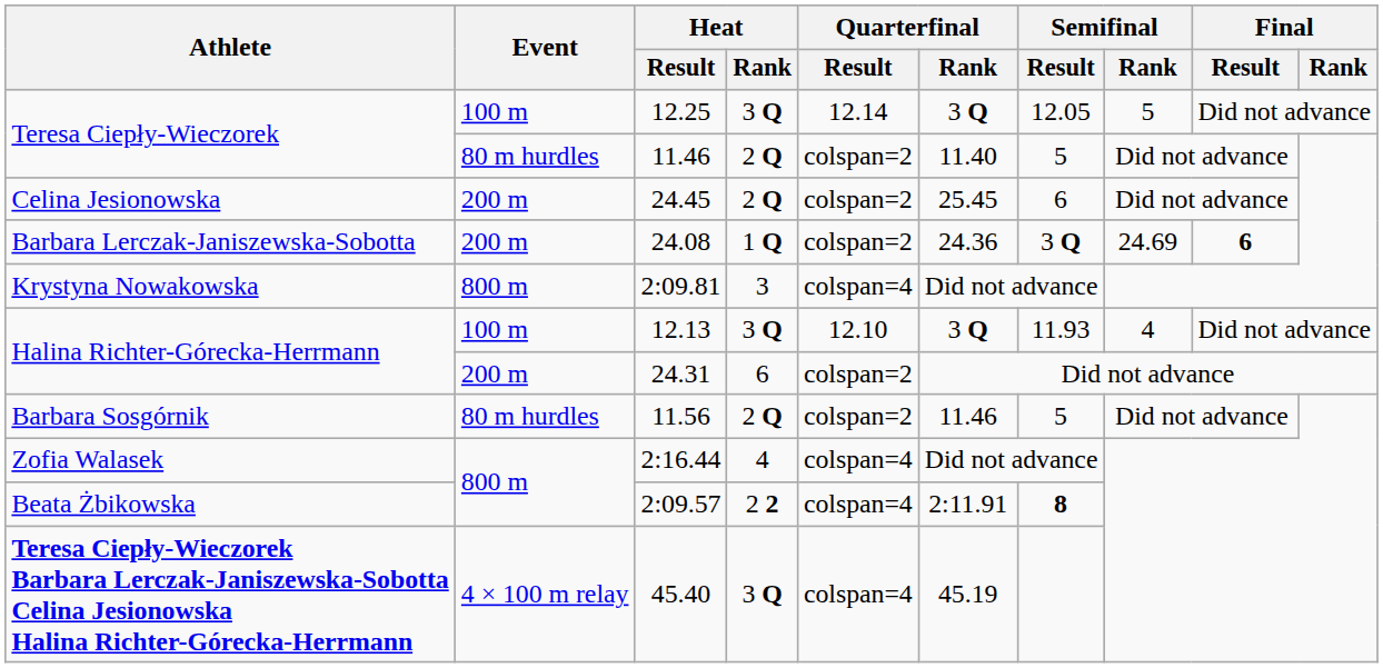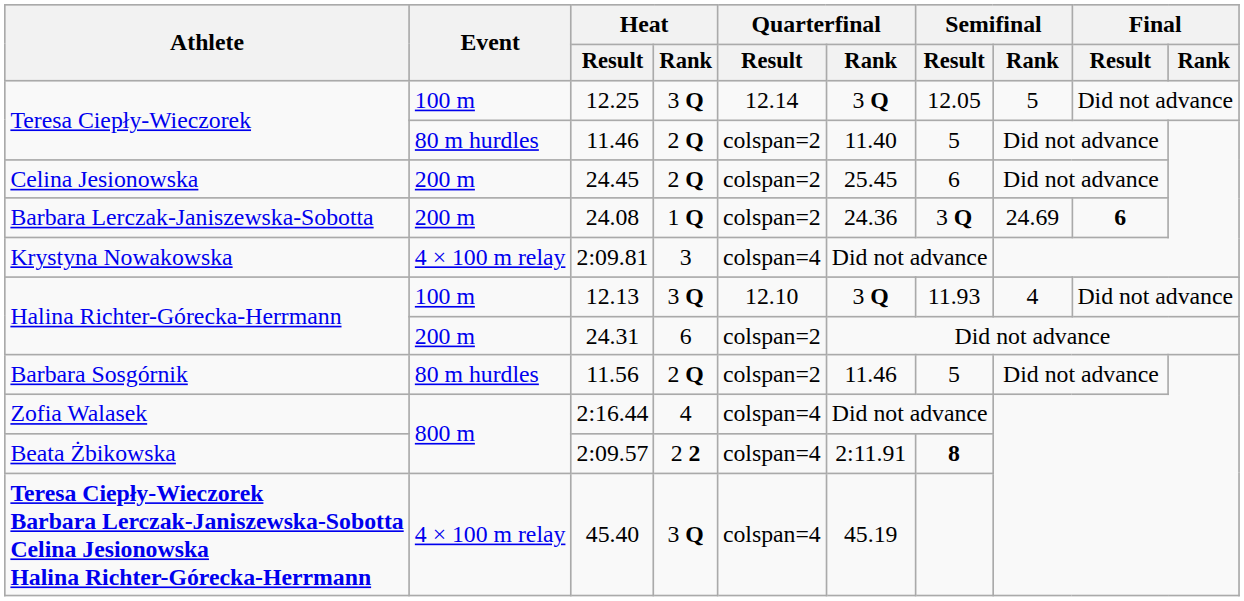2:09.81 | Event: 800 m -> 4 × 100 m relay
